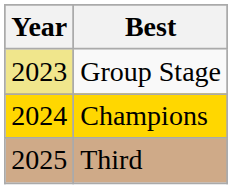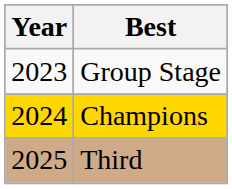Group Stage | Year: khaki background -> no background
